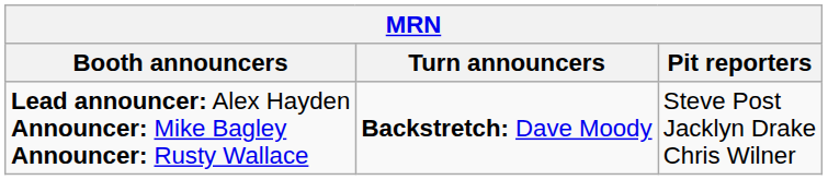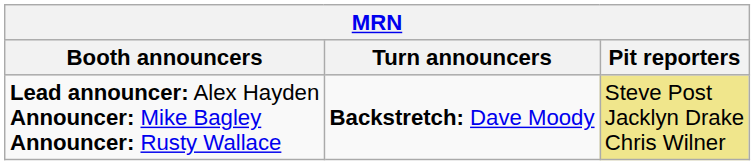row 3 | Pit reporters: no background -> khaki background
